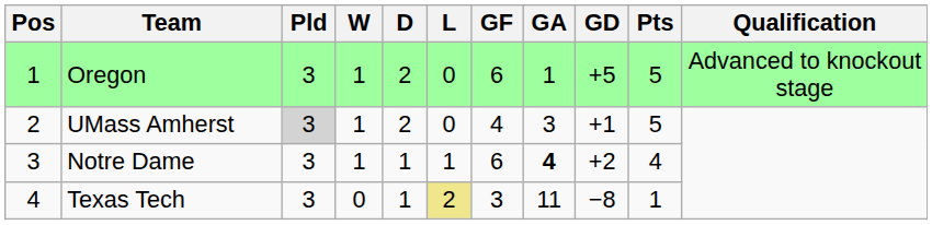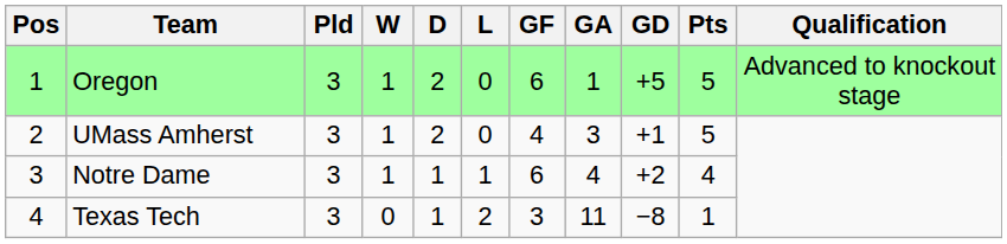UMass Amherst | Pld: lightgrey background -> no background
Notre Dame | GA: bold -> normal
Texas Tech | L: khaki background -> no background
